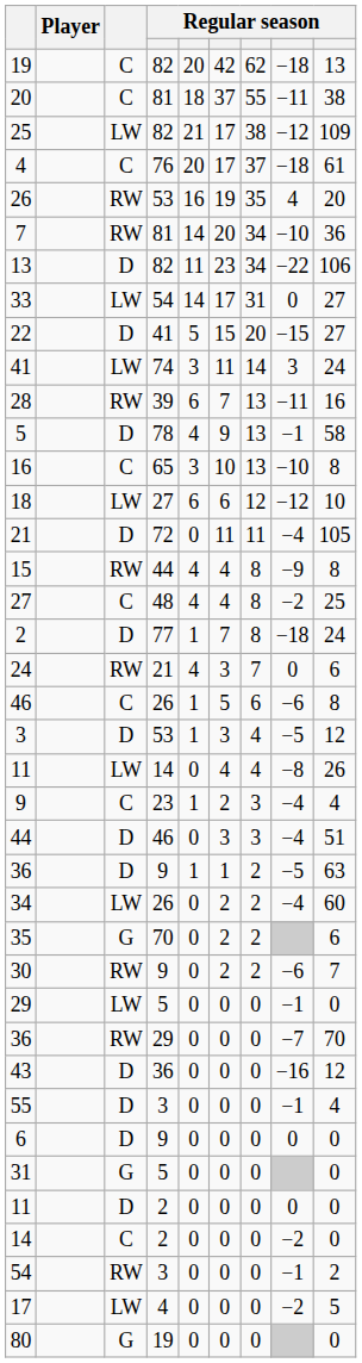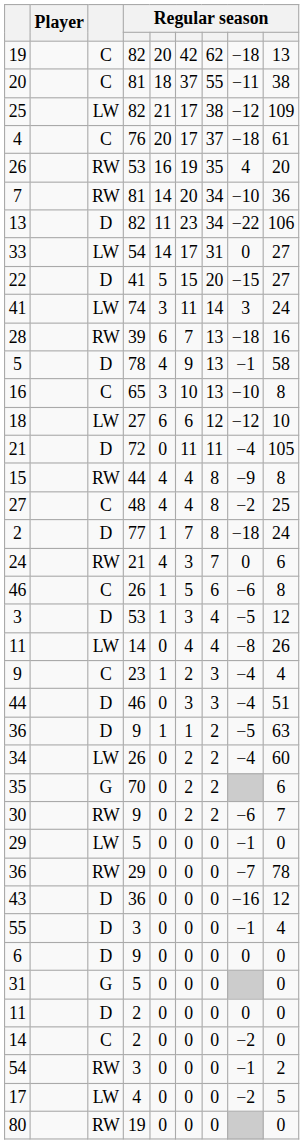28 | column 8: −11 -> −18
36 / 29 | column 9: 70 -> 78
80 | column 3: G -> RW
